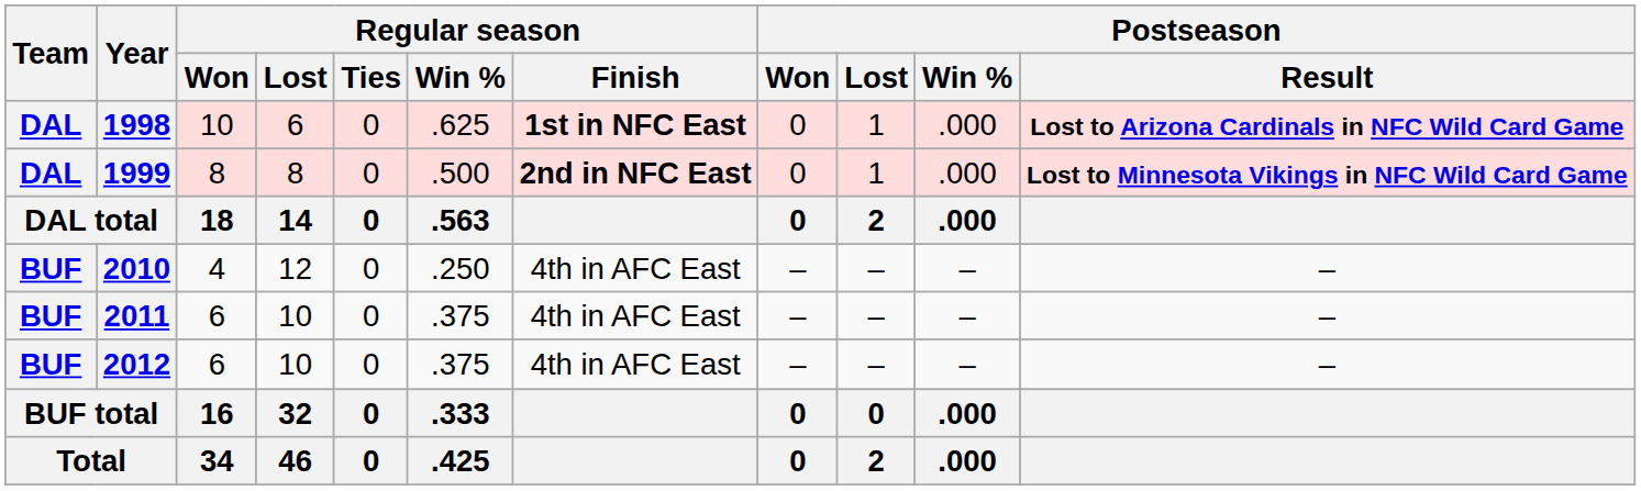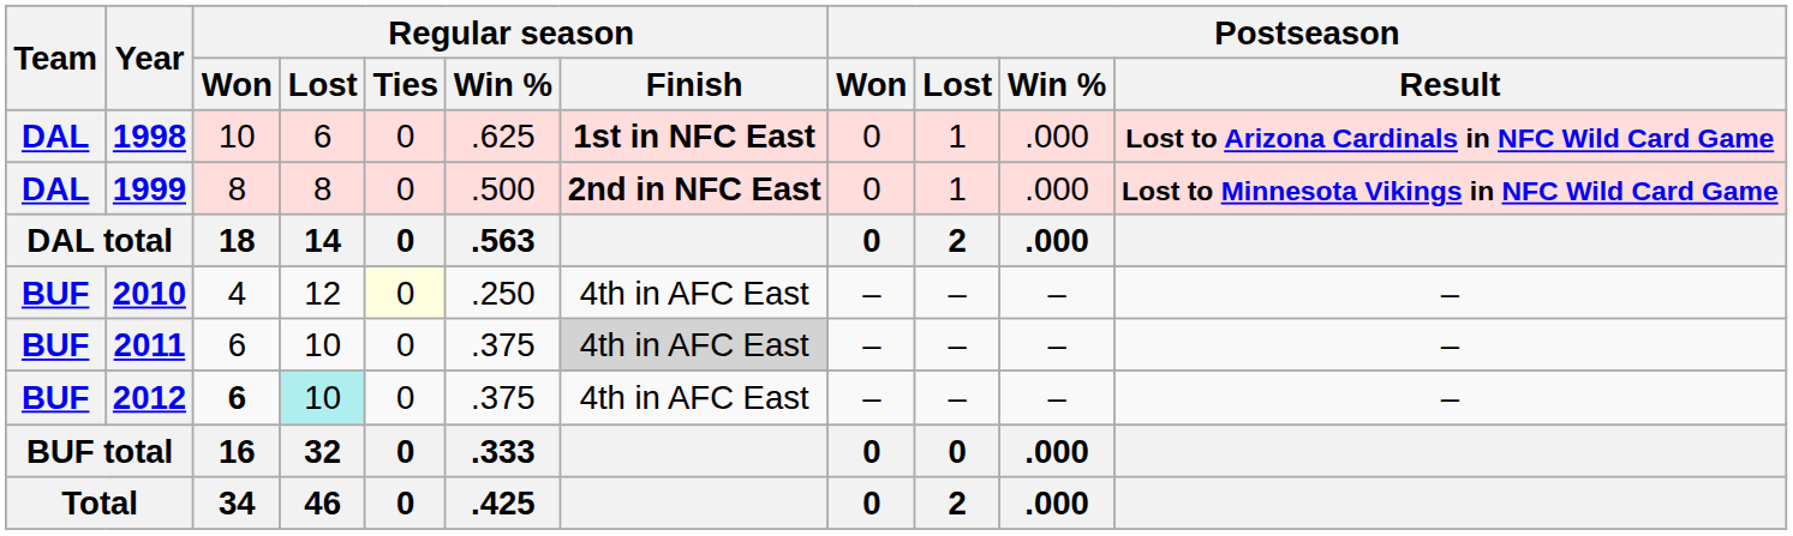2010 | Regular season / Ties: no background -> lightyellow background
2011 | Regular season / Finish: no background -> lightgrey background
2012 | Regular season / Won: normal -> bold
2012 | Regular season / Lost: no background -> paleturquoise background
